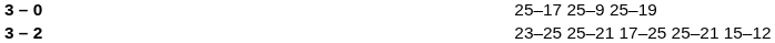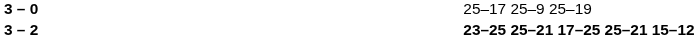3 – 2 | column 2: normal -> bold
